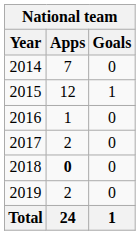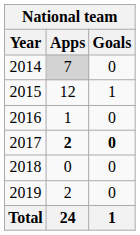2014 | Apps: no background -> lightgrey background
2017 | Apps: normal -> bold
2017 | Goals: normal -> bold
2018 | Apps: bold -> normal
